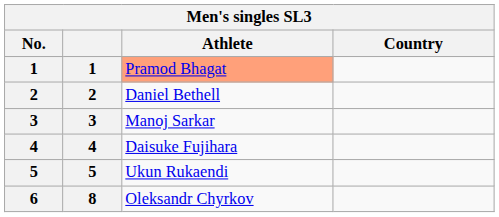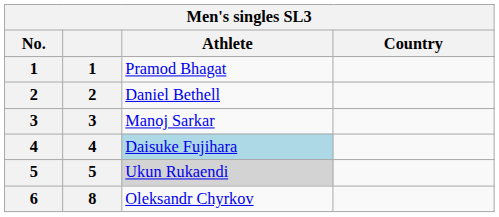Pramod Bhagat | Athlete: lightsalmon background -> no background
Daisuke Fujihara | Athlete: no background -> lightblue background
Ukun Rukaendi | Athlete: no background -> lightgrey background
